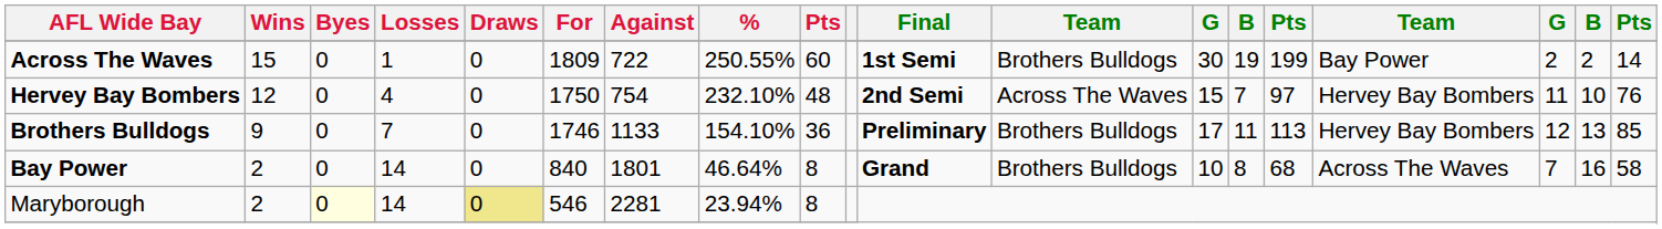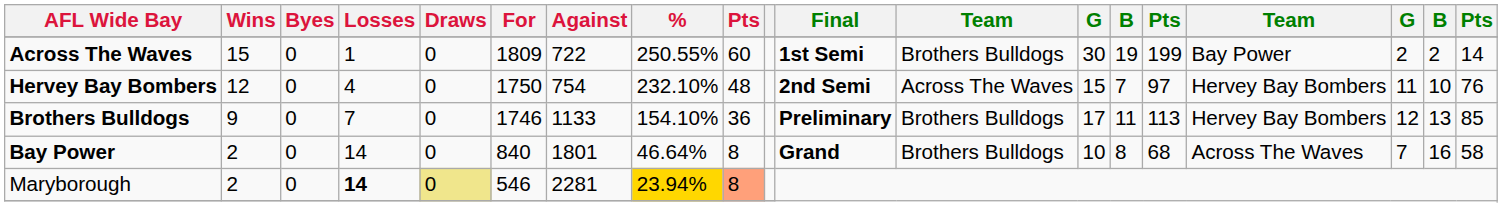Maryborough | Byes: lightyellow background -> no background
Maryborough | Losses: normal -> bold
Maryborough | %: no background -> gold background
Maryborough | column 9: no background -> lightsalmon background
